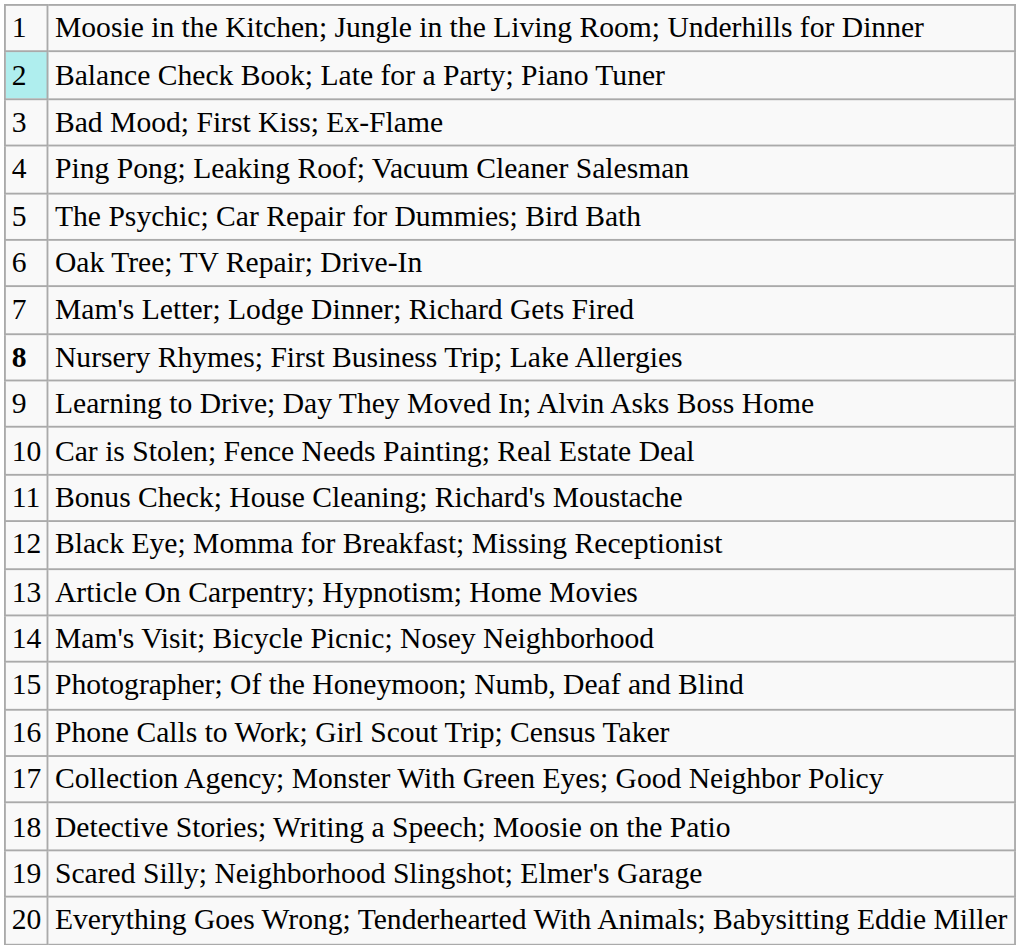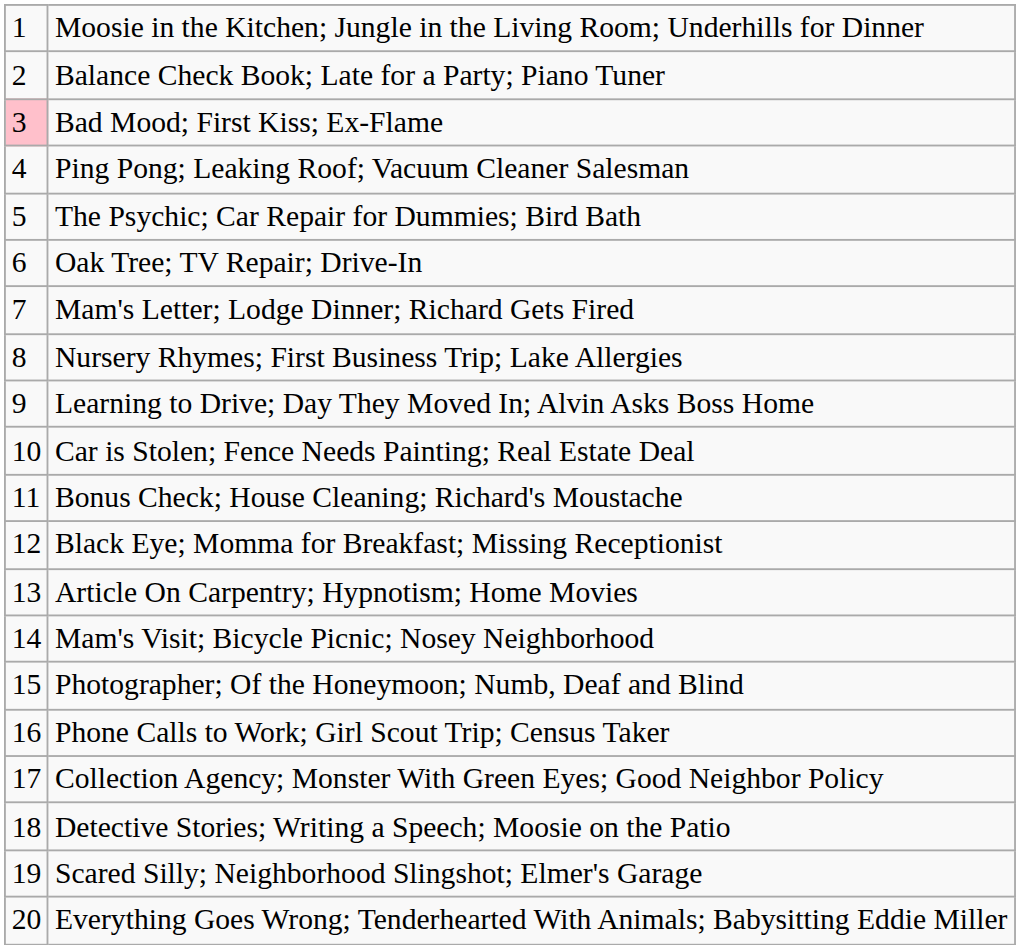Balance Check Book; Late for a Party; Piano Tuner | column 1: paleturquoise background -> no background
Bad Mood; First Kiss; Ex-Flame | column 1: no background -> pink background
Nursery Rhymes; First Business Trip; Lake Allergies | column 1: bold -> normal
